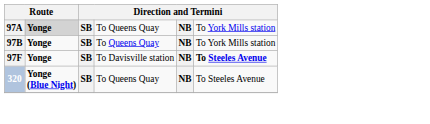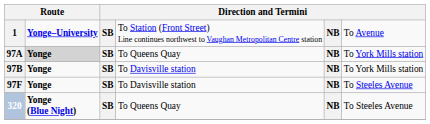+ row: 1 | Yonge–University | SB | To Station (Front Street) Line continues northwest to Vaughan Metropolitan Centre station | NB | To Avenue
97B | column 4: To Queens Quay -> To Davisville station
97F | column 6: bold -> normal
